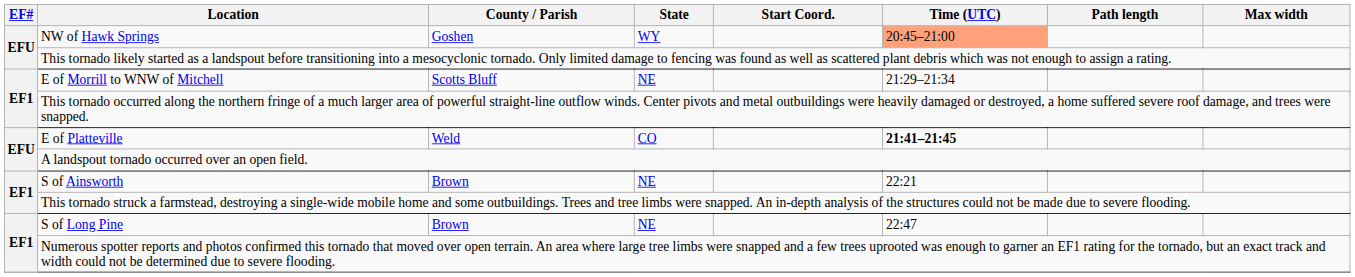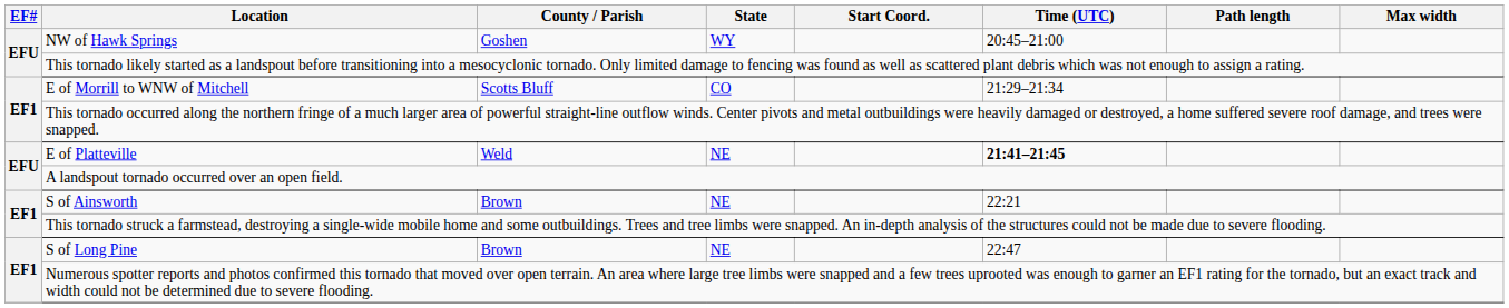NW of Hawk Springs | Time (UTC): lightsalmon background -> no background
E of Morrill to WNW of Mitchell | State: NE -> CO
E of Platteville | State: CO -> NE
